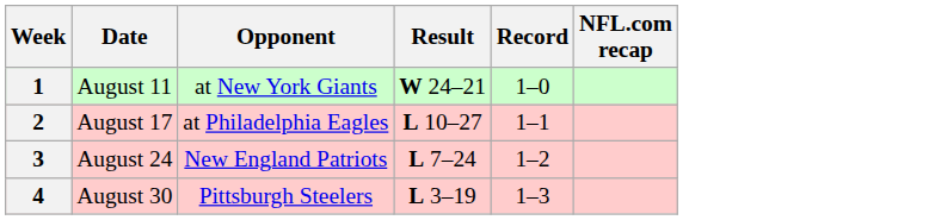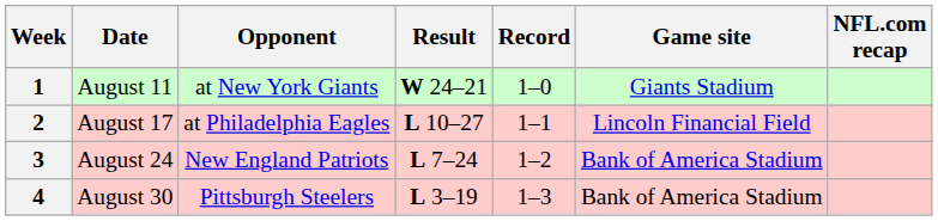+ column: Game site | Giants Stadium | Lincoln Financial Field | Bank of America Stadium | Bank of America Stadium
